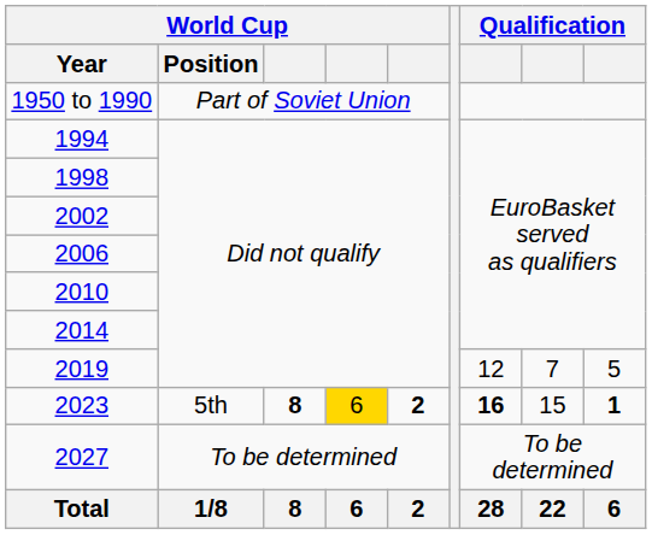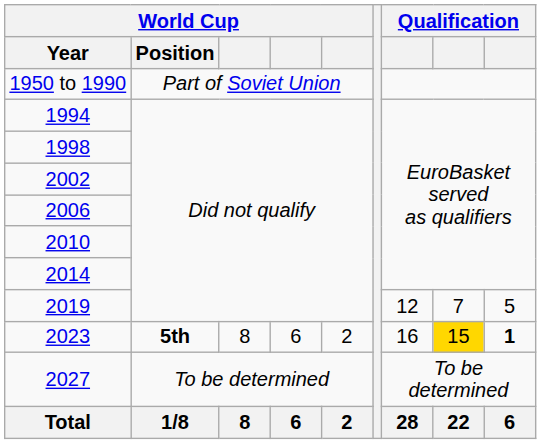2023 | World Cup / Position: normal -> bold
2023 | column 3: bold -> normal
2023 | column 4: gold background -> no background
2023 | column 5: bold -> normal
2023 | column 7: bold -> normal
2023 | column 8: no background -> gold background
